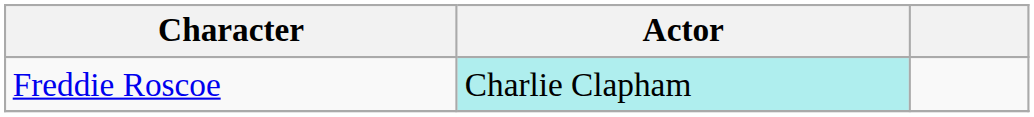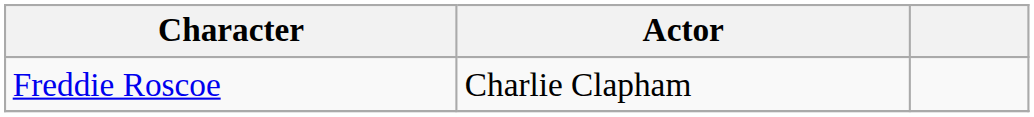Freddie Roscoe | Actor: paleturquoise background -> no background
